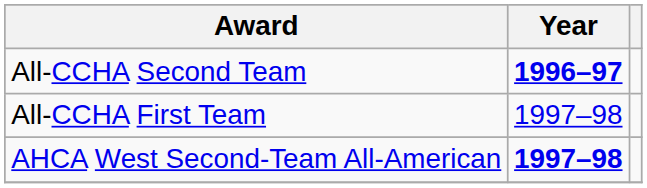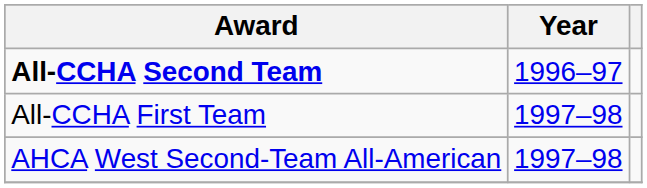row 2 | Award: normal -> bold
row 2 | Year: bold -> normal
row 4 | Year: bold -> normal
